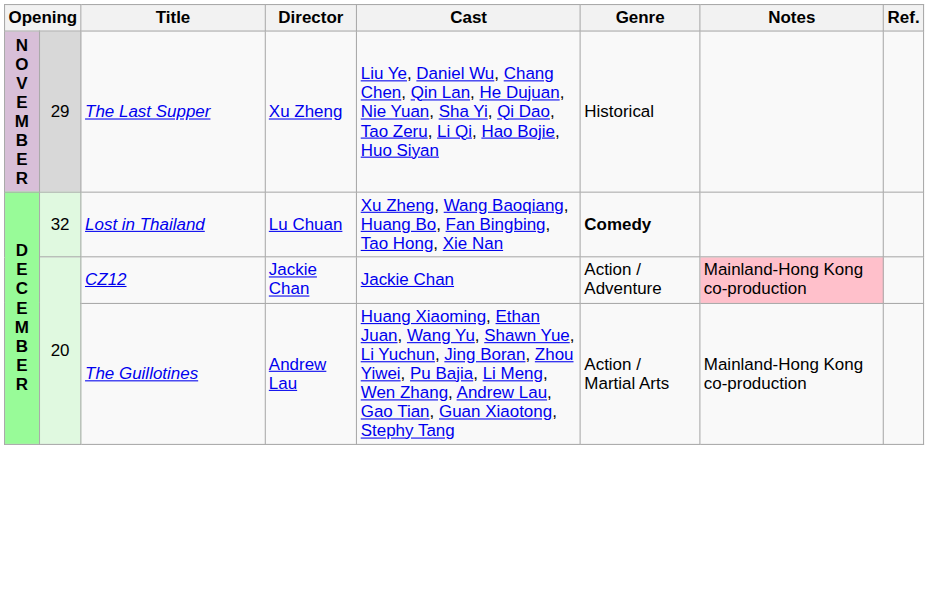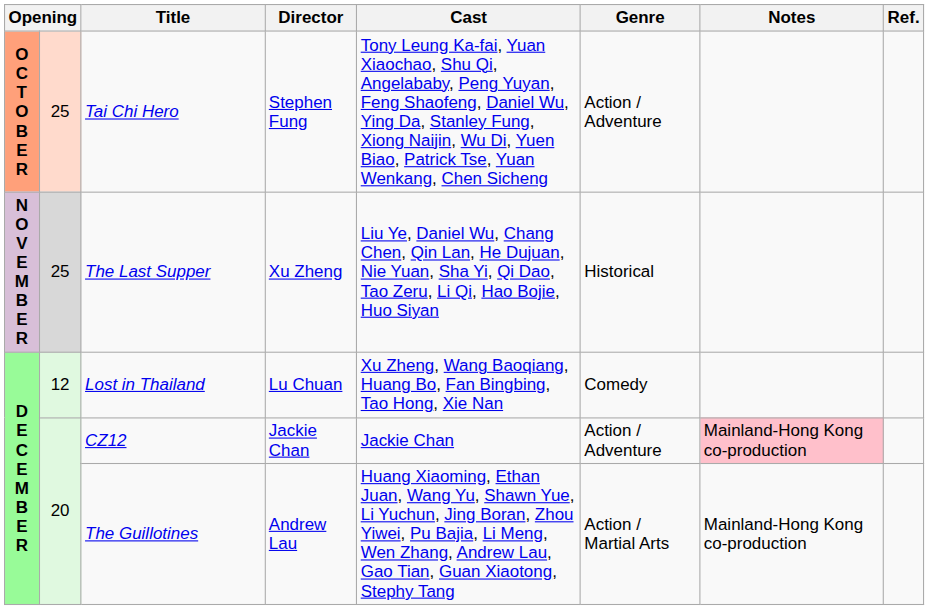+ row: O C T O B E R | 25 | Tai Chi Hero | Stephen Fung | Tony Leung Ka-fai, Yuan Xiaochao, Shu Qi, Angelababy, Peng Yuyan, Feng Shaofeng, Daniel Wu, Ying Da, Stanley Fung, Xiong Naijin, Wu Di, Yuen Biao, Patrick Tse, Yuan Wenkang, Chen Sicheng | Action / Adventure
The Last Supper | column 2: 29 -> 25
Lost in Thailand | column 2: 32 -> 12
Lost in Thailand | Genre: bold -> normal
